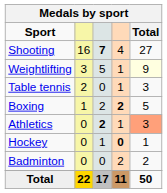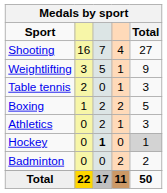Shooting | column 3: bold -> normal
Weightlifting | Total: lightyellow background -> no background
Boxing | column 4: bold -> normal
Athletics | column 3: bold -> normal
Athletics | Total: lightsalmon background -> no background
Hockey | column 3: normal -> bold
Hockey | column 4: bold -> normal
Hockey | Total: no background -> lightgrey background
